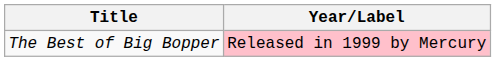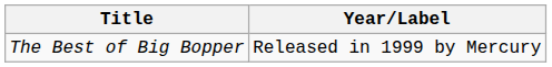The Best of Big Bopper | Year/Label: pink background -> no background
